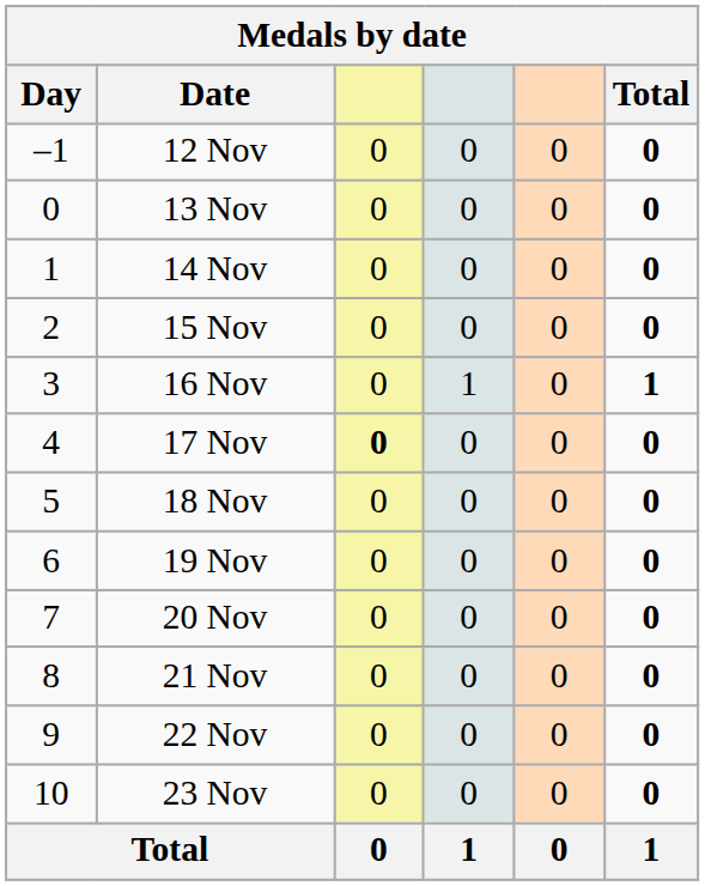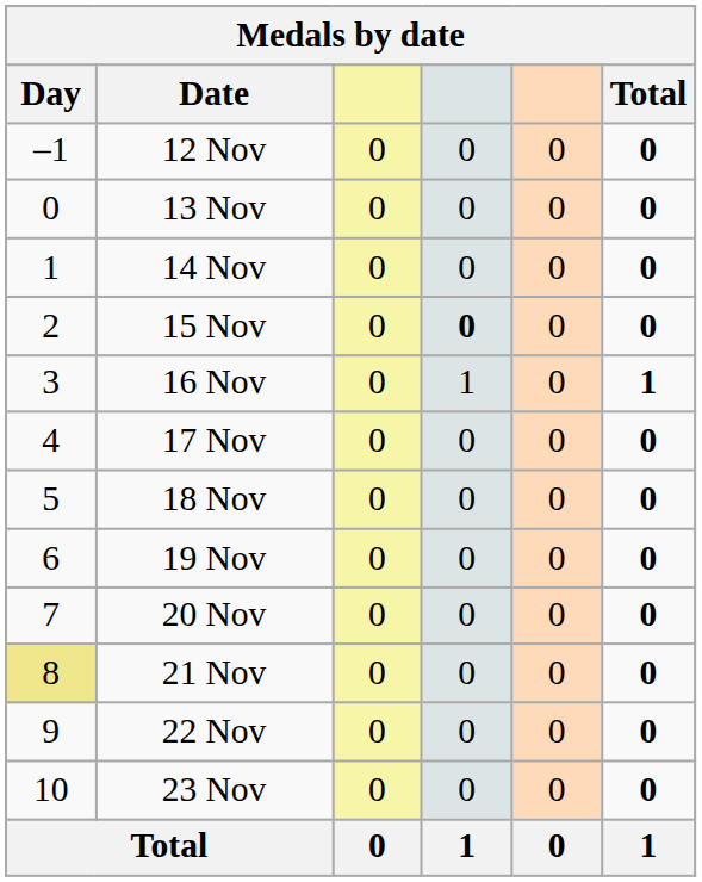15 Nov | column 4: normal -> bold
17 Nov | column 3: bold -> normal
21 Nov | Day: no background -> khaki background
